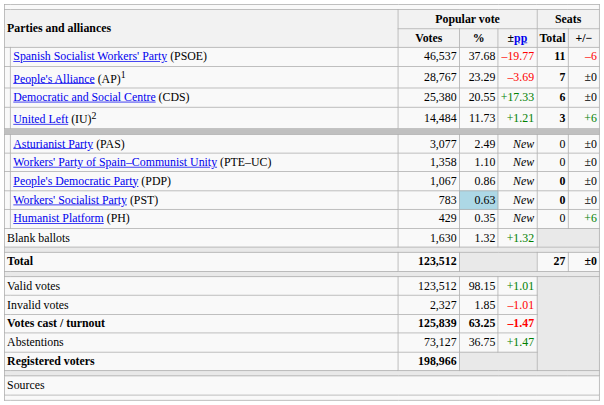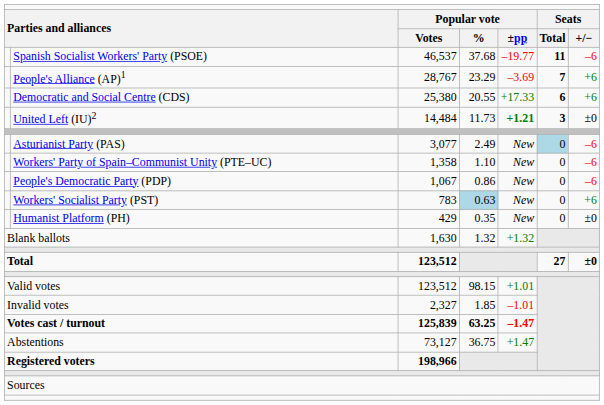People's Alliance (AP)1 | column 7: ±0 -> +6
Democratic and Social Centre (CDS) | column 7: ±0 -> +6
United Left (IU)2 | column 5: normal -> bold
United Left (IU)2 | column 7: +6 -> ±0
Asturianist Party (PAS) | column 6: no background -> lightblue background
Asturianist Party (PAS) | column 7: ±0 -> –6
Workers' Party of Spain–Communist Unity (PTE–UC) | column 7: ±0 -> –6
People's Democratic Party (PDP) | column 6: bold -> normal
People's Democratic Party (PDP) | column 7: ±0 -> –6
Workers' Socialist Party (PST) | column 6: bold -> normal
Workers' Socialist Party (PST) | column 7: ±0 -> +6
Humanist Platform (PH) | column 7: +6 -> ±0
